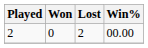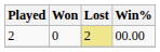row 2 | Lost: no background -> khaki background
